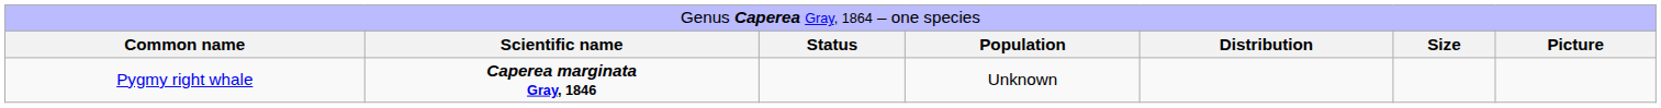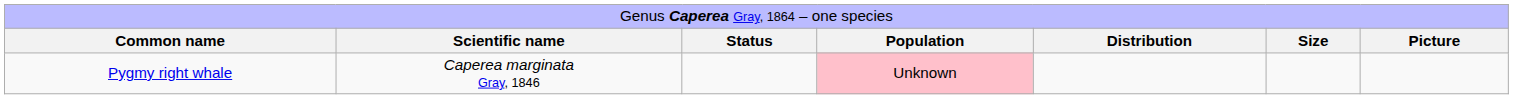Pygmy right whale | column 2: bold -> normal
Pygmy right whale | column 4: no background -> pink background
